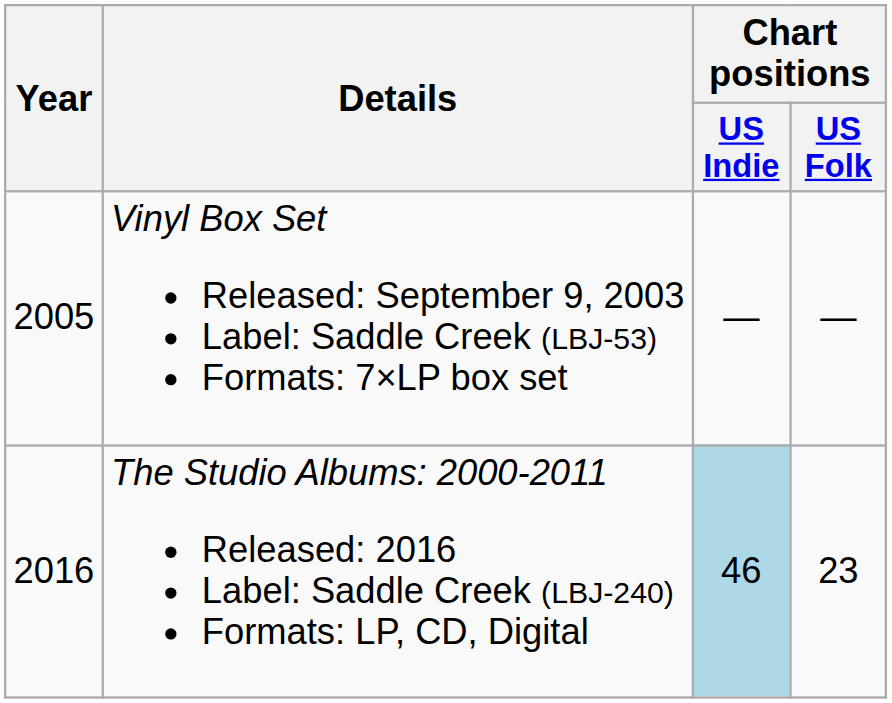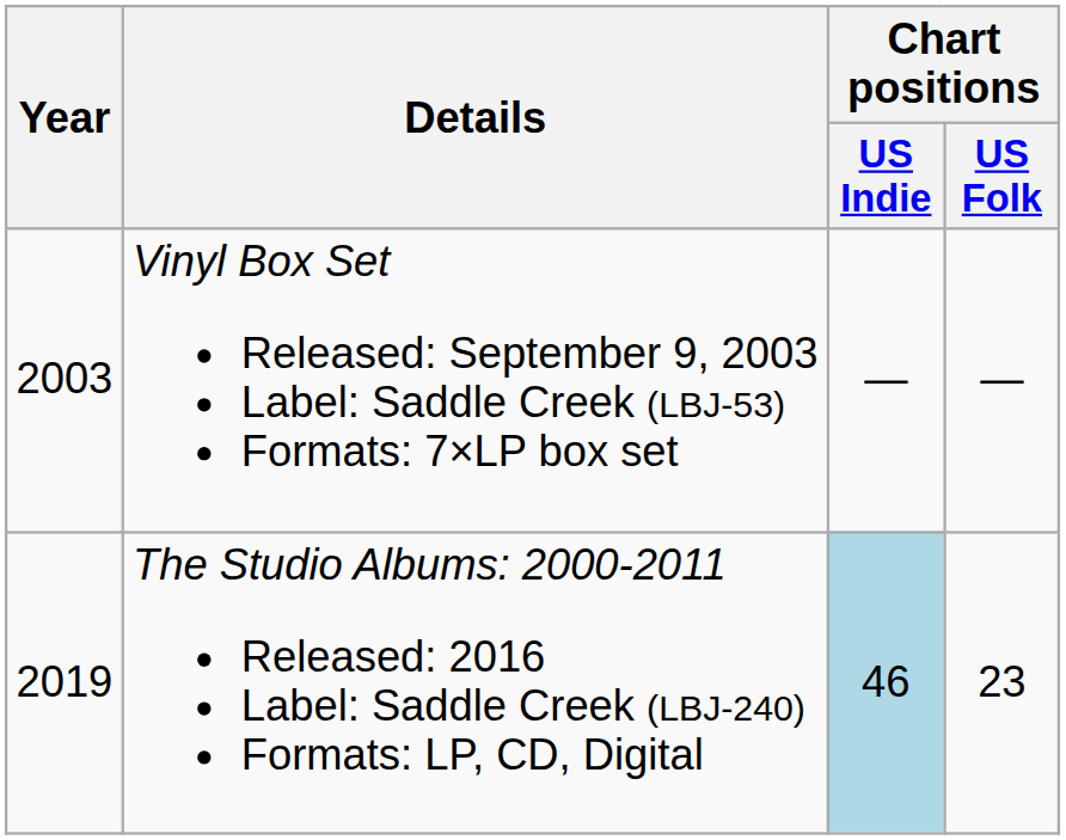row 3 | Year: 2005 -> 2003
row 4 | Year: 2016 -> 2019
